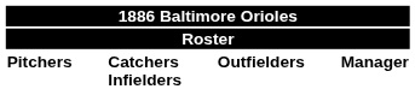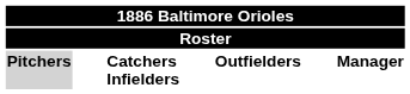Pitchers | column 1: no background -> lightgrey background
